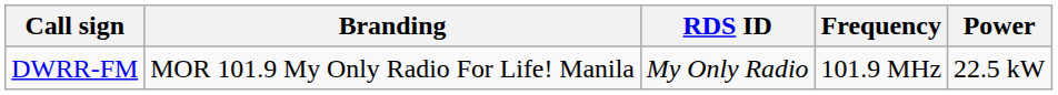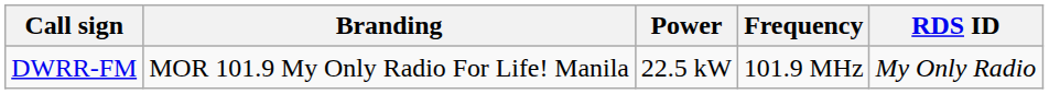columns swapped: RDS ID <-> Power
